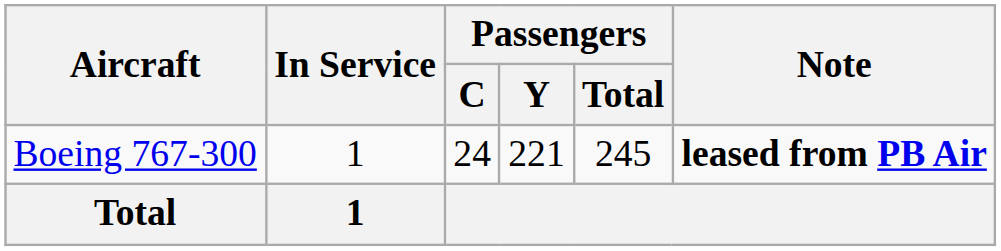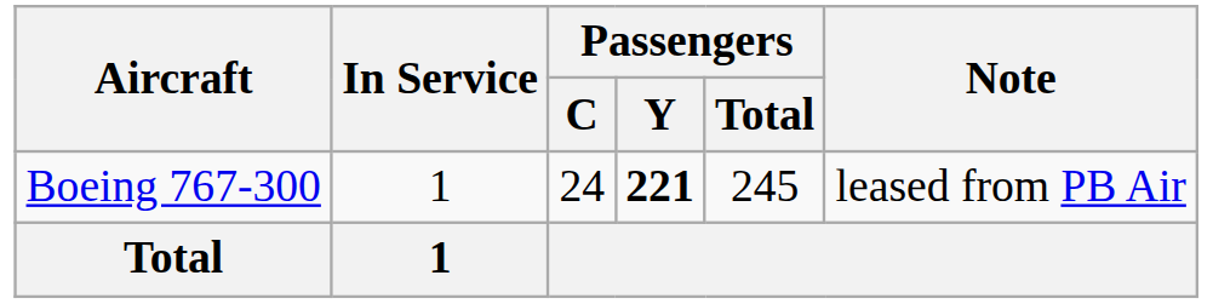Boeing 767-300 | Passengers / Y: normal -> bold
Boeing 767-300 | Note: bold -> normal
